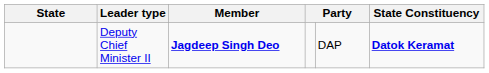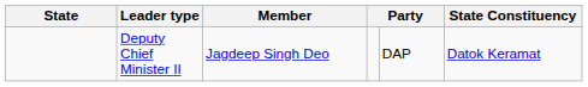Deputy Chief Minister II | Member: bold -> normal
Deputy Chief Minister II | State Constituency: bold -> normal
